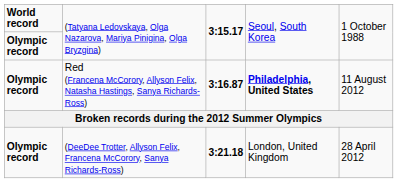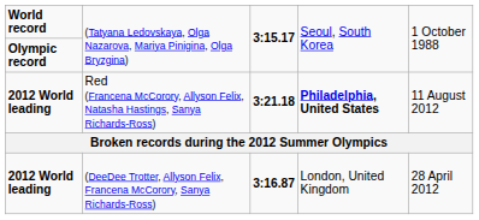row 3 | column 1: Olympic record -> 2012 World leading
row 3 | column 3: 3:16.87 -> 3:21.18
row 5 | column 1: Olympic record -> 2012 World leading
row 5 | column 3: 3:21.18 -> 3:16.87
